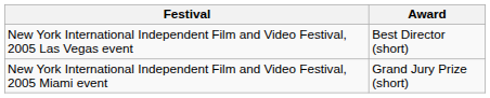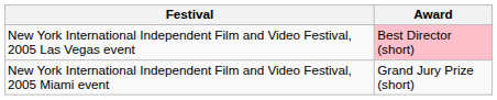row 2 | Award: no background -> pink background
